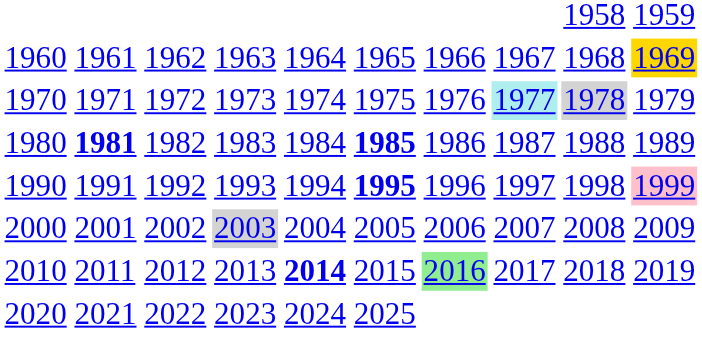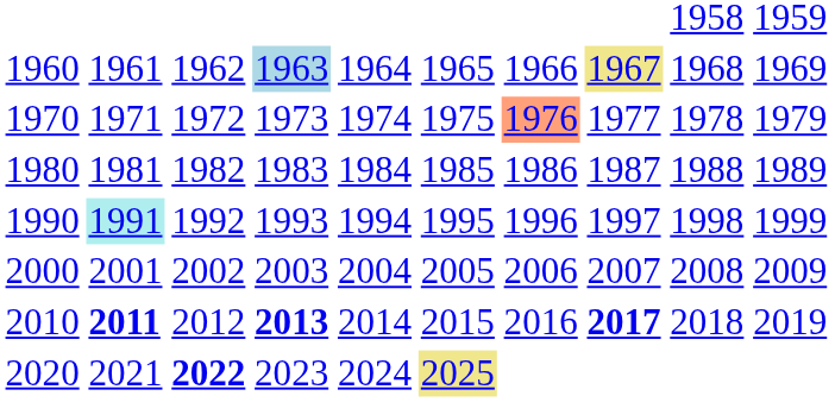1960 | column 4: no background -> lightblue background
1960 | column 8: no background -> khaki background
1960 | column 10: gold background -> no background
1970 | column 7: no background -> lightsalmon background
1970 | column 8: paleturquoise background -> no background
1970 | column 9: lightgrey background -> no background
1980 | column 2: bold -> normal
1980 | column 6: bold -> normal
1990 | column 2: no background -> paleturquoise background
1990 | column 6: bold -> normal
1990 | column 10: pink background -> no background
2000 | column 4: lightgrey background -> no background
2010 | column 2: normal -> bold
2010 | column 4: normal -> bold
2010 | column 5: bold -> normal
2010 | column 7: lightgreen background -> no background
2010 | column 8: normal -> bold
2020 | column 3: normal -> bold
2020 | column 6: no background -> khaki background
